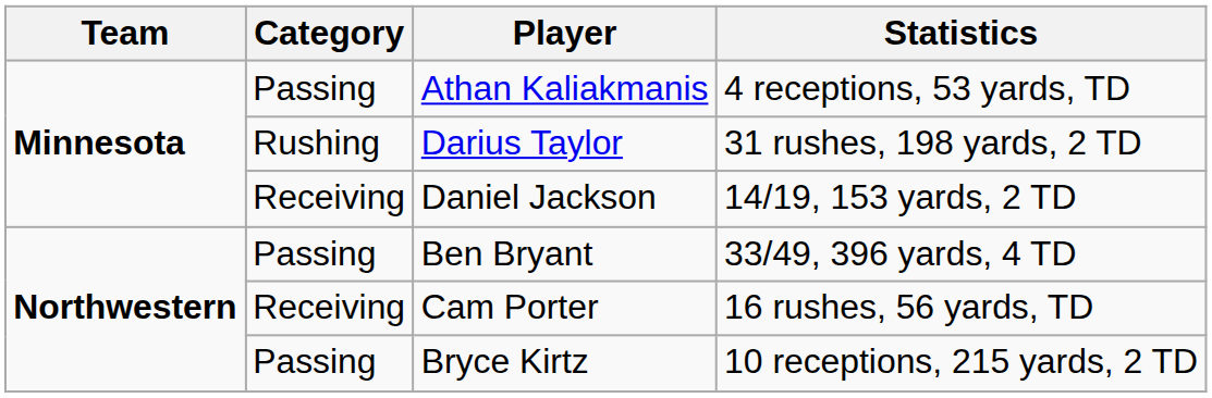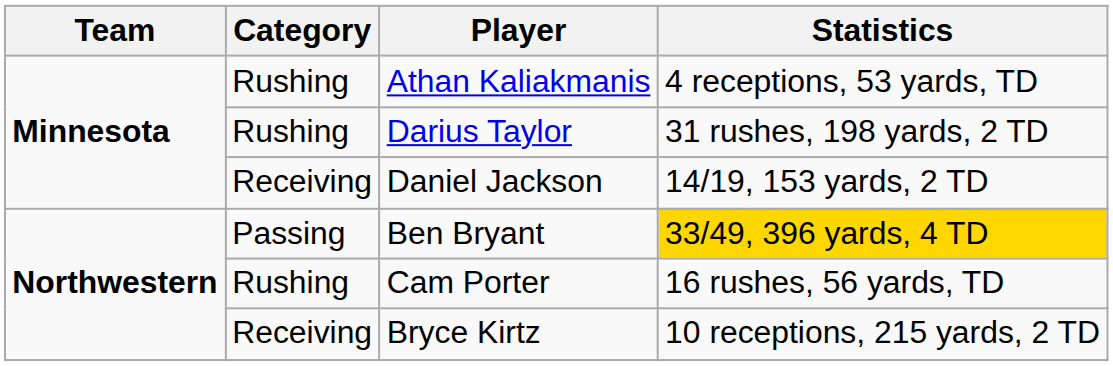Athan Kaliakmanis | Category: Passing -> Rushing
Ben Bryant | Statistics: no background -> gold background
Cam Porter | Category: Receiving -> Rushing
Bryce Kirtz | Category: Passing -> Receiving
